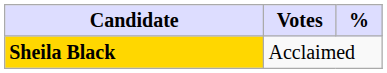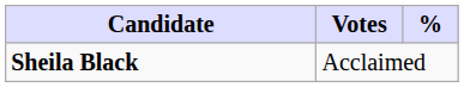Sheila Black | Candidate: gold background -> no background
